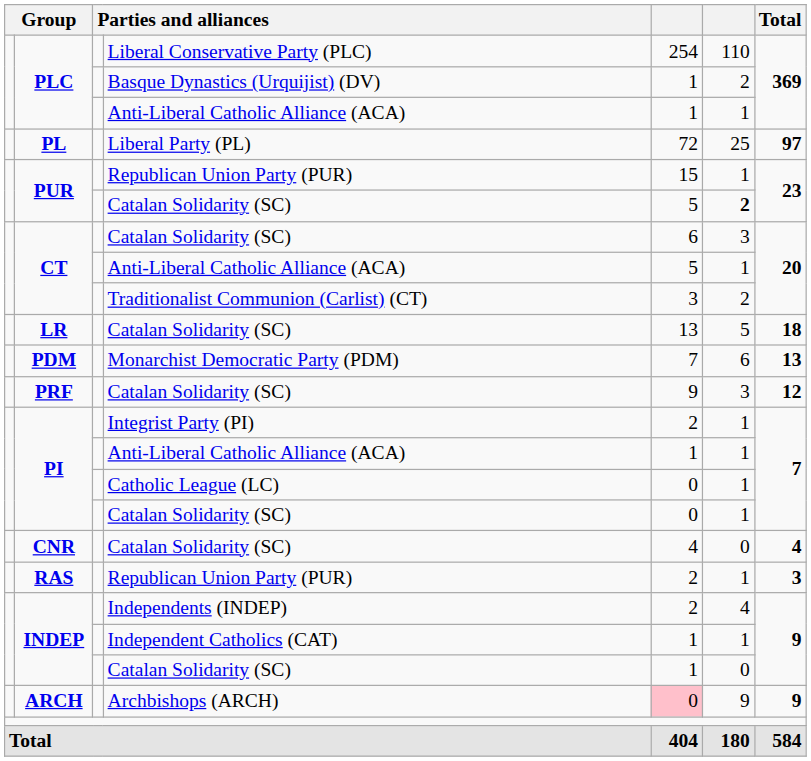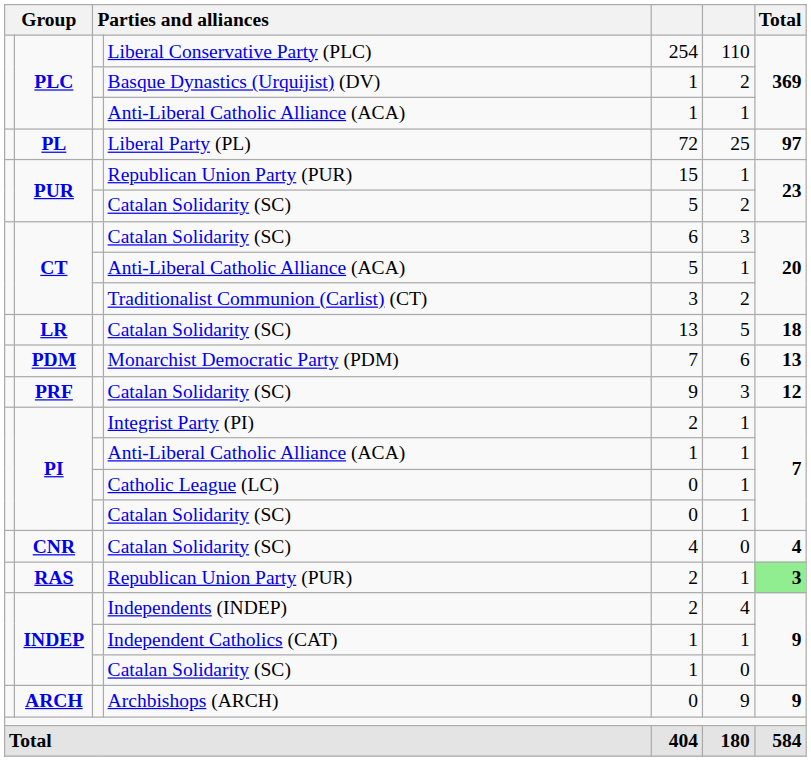PUR / Catalan Solidarity (SC) | column 6: bold -> normal
RAS / Republican Union Party (PUR) | Total: no background -> lightgreen background
Archbishops (ARCH) | column 5: pink background -> no background
